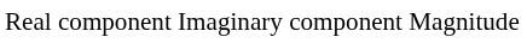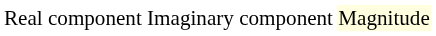Real component | column 3: no background -> lightyellow background
